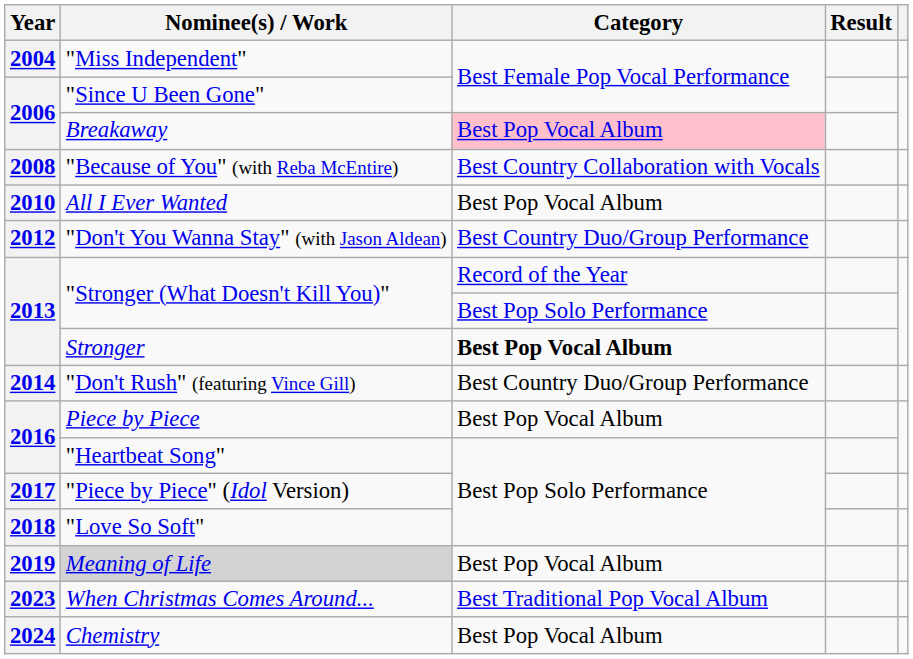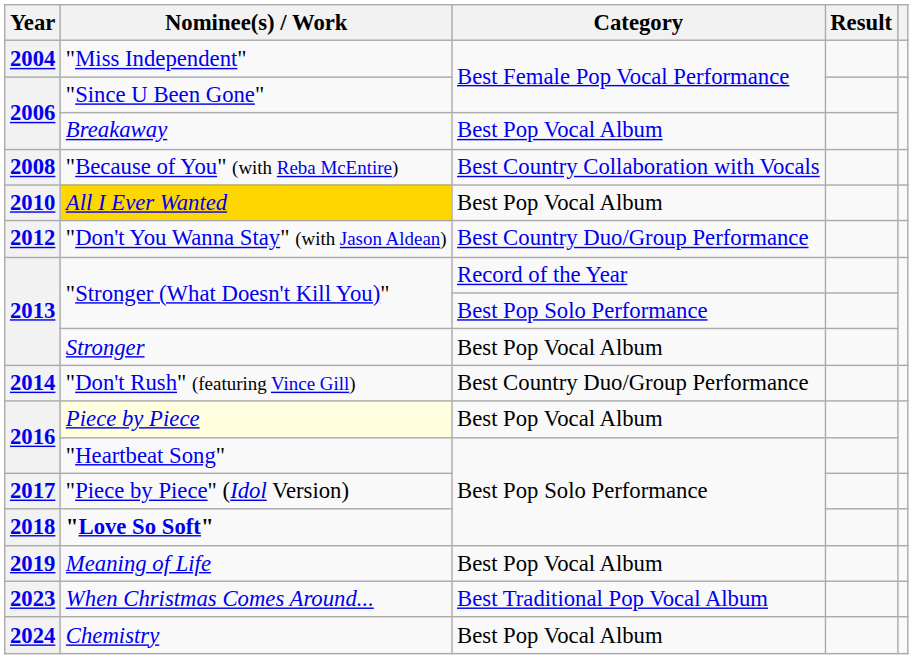Breakaway | Category: pink background -> no background
All I Ever Wanted | Nominee(s) / Work: no background -> gold background
Stronger | Category: bold -> normal
Piece by Piece | Nominee(s) / Work: no background -> lightyellow background
"Love So Soft" | Nominee(s) / Work: normal -> bold
Meaning of Life | Nominee(s) / Work: lightgrey background -> no background
